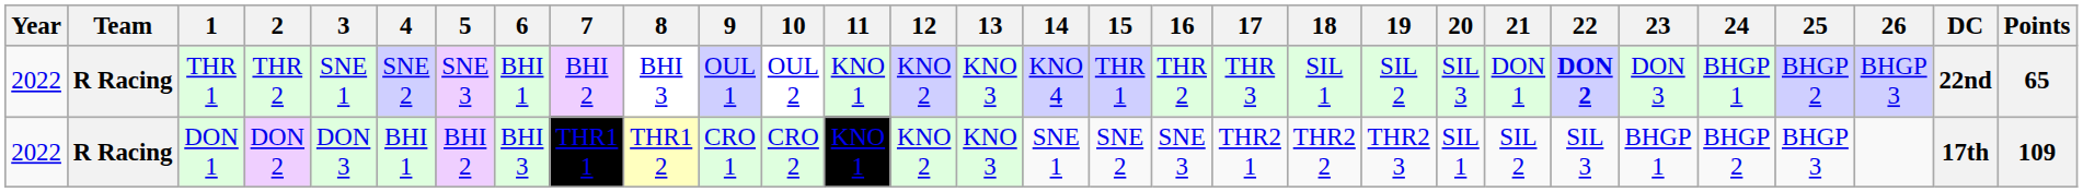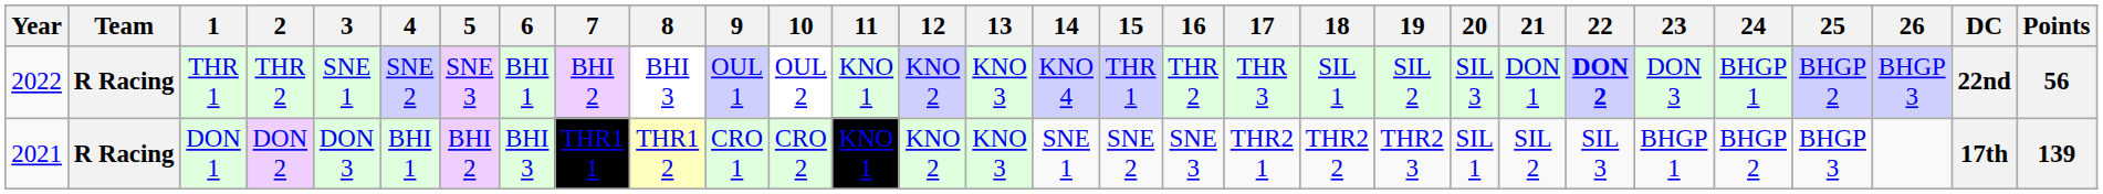row 2 | Points: 65 -> 56
row 3 | Year: 2022 -> 2021
row 3 | Points: 109 -> 139
